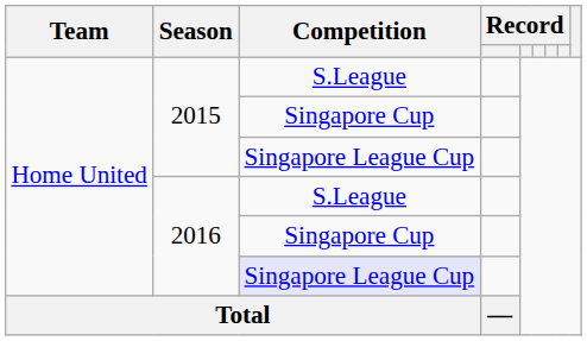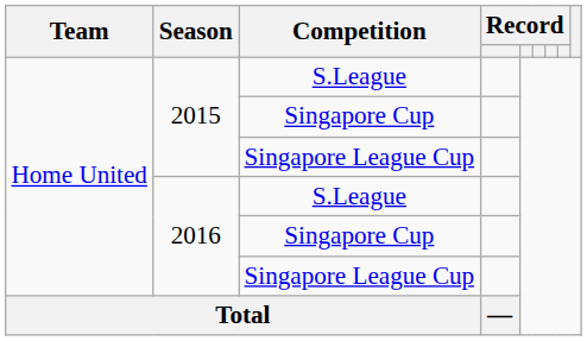2016 / Singapore League Cup | Competition: lavender background -> no background
